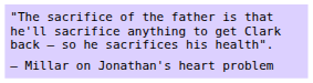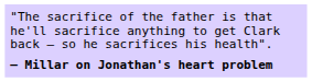row 2 | column 1: normal -> bold
